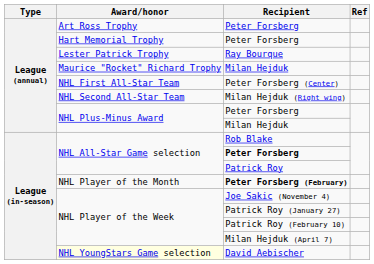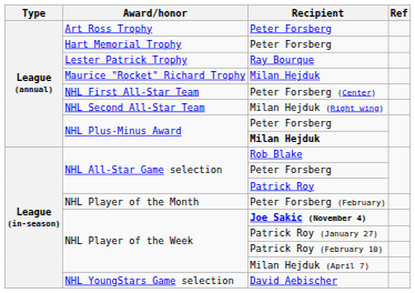NHL Plus-Minus Award / Milan Hejduk | Recipient: normal -> bold
NHL All-Star Game selection / Peter Forsberg | Recipient: bold -> normal
Peter Forsberg (February) | Recipient: bold -> normal
Joe Sakic (November 4) | Recipient: normal -> bold
David Aebischer | Award/honor: lightyellow background -> no background
